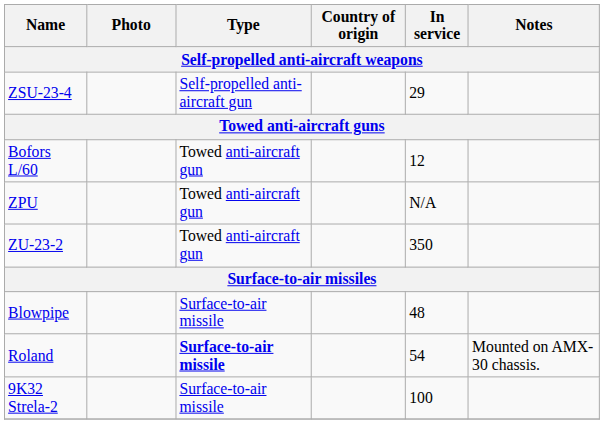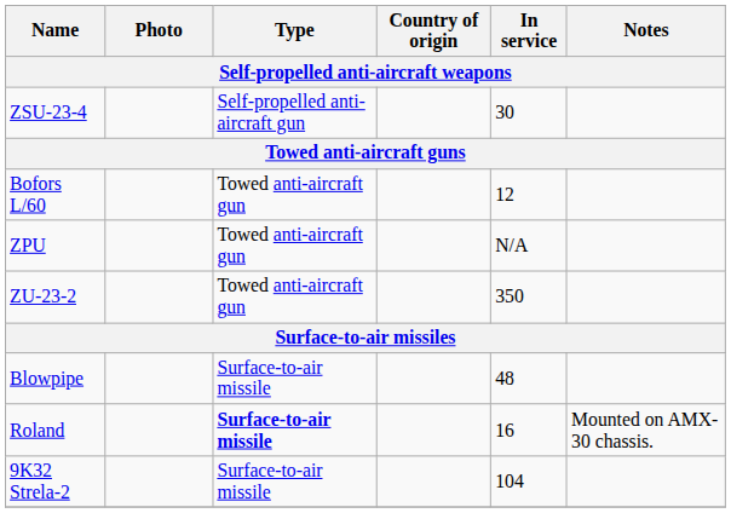ZSU-23-4 | In service: 29 -> 30
Roland | In service: 54 -> 16
9K32 Strela-2 | In service: 100 -> 104
